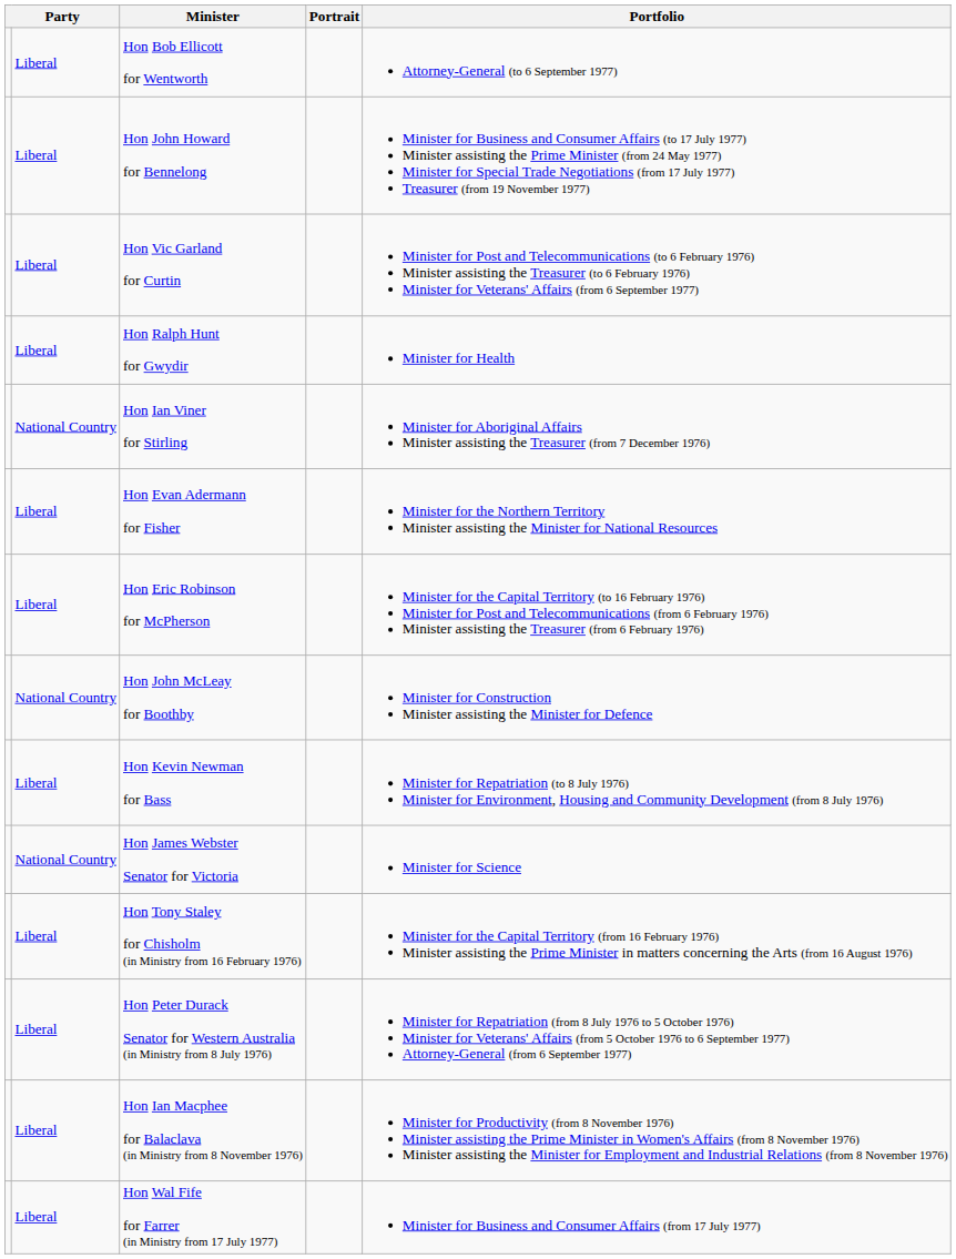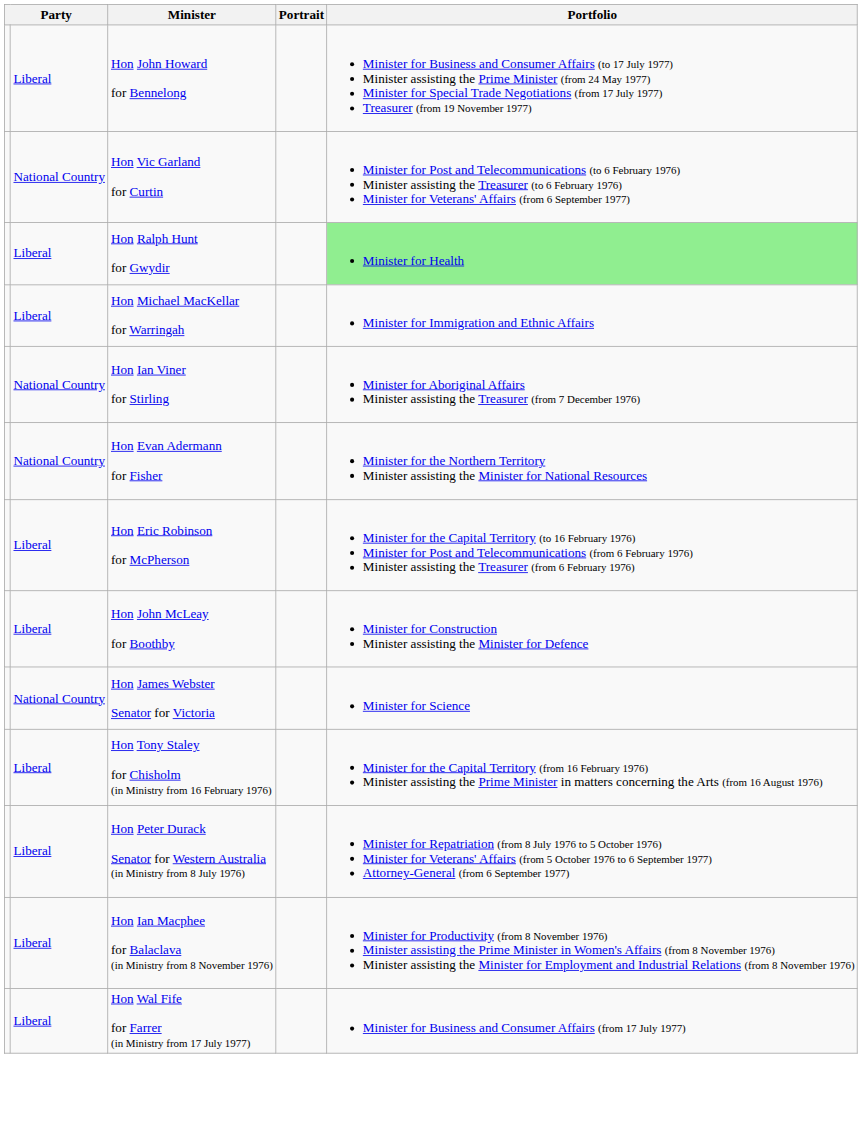- row: Liberal | Hon Bob Ellicott for Wentworth | Attorney-General (to 6 September 1977)
Hon Vic Garland for Curtin | column 2: Liberal -> National Country
Hon Ralph Hunt for Gwydir | Portfolio: no background -> lightgreen background
+ row: Liberal | Hon Michael MacKellar for Warringah | Minister for Immigration and Ethnic Affairs
Hon Evan Adermann for Fisher | column 2: Liberal -> National Country
Hon John McLeay for Boothby | column 2: National Country -> Liberal
- row: Liberal | Hon Kevin Newman for Bass | Minister for Repatriation (to 8 July 1976) Minister for Environment, Housing and Community Development (from 8 July 1976)
